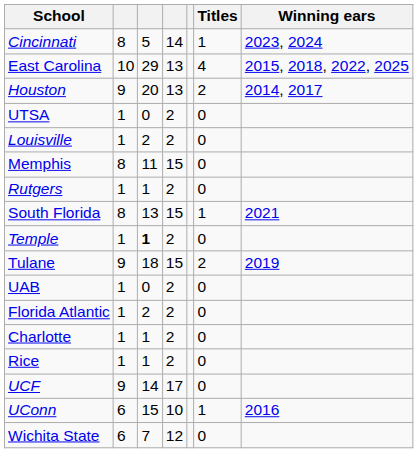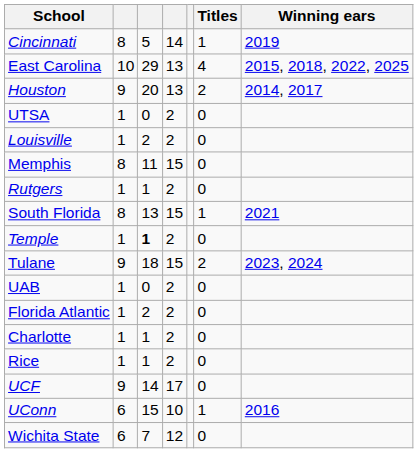Cincinnati | Winning ears: 2023, 2024 -> 2019
Tulane | Winning ears: 2019 -> 2023, 2024
